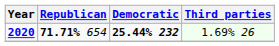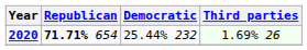2020 | Democratic: bold -> normal
